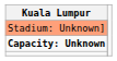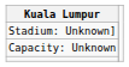Stadium: Unknown] | column 1: lightsalmon background -> no background
Capacity: Unknown | column 1: bold -> normal
